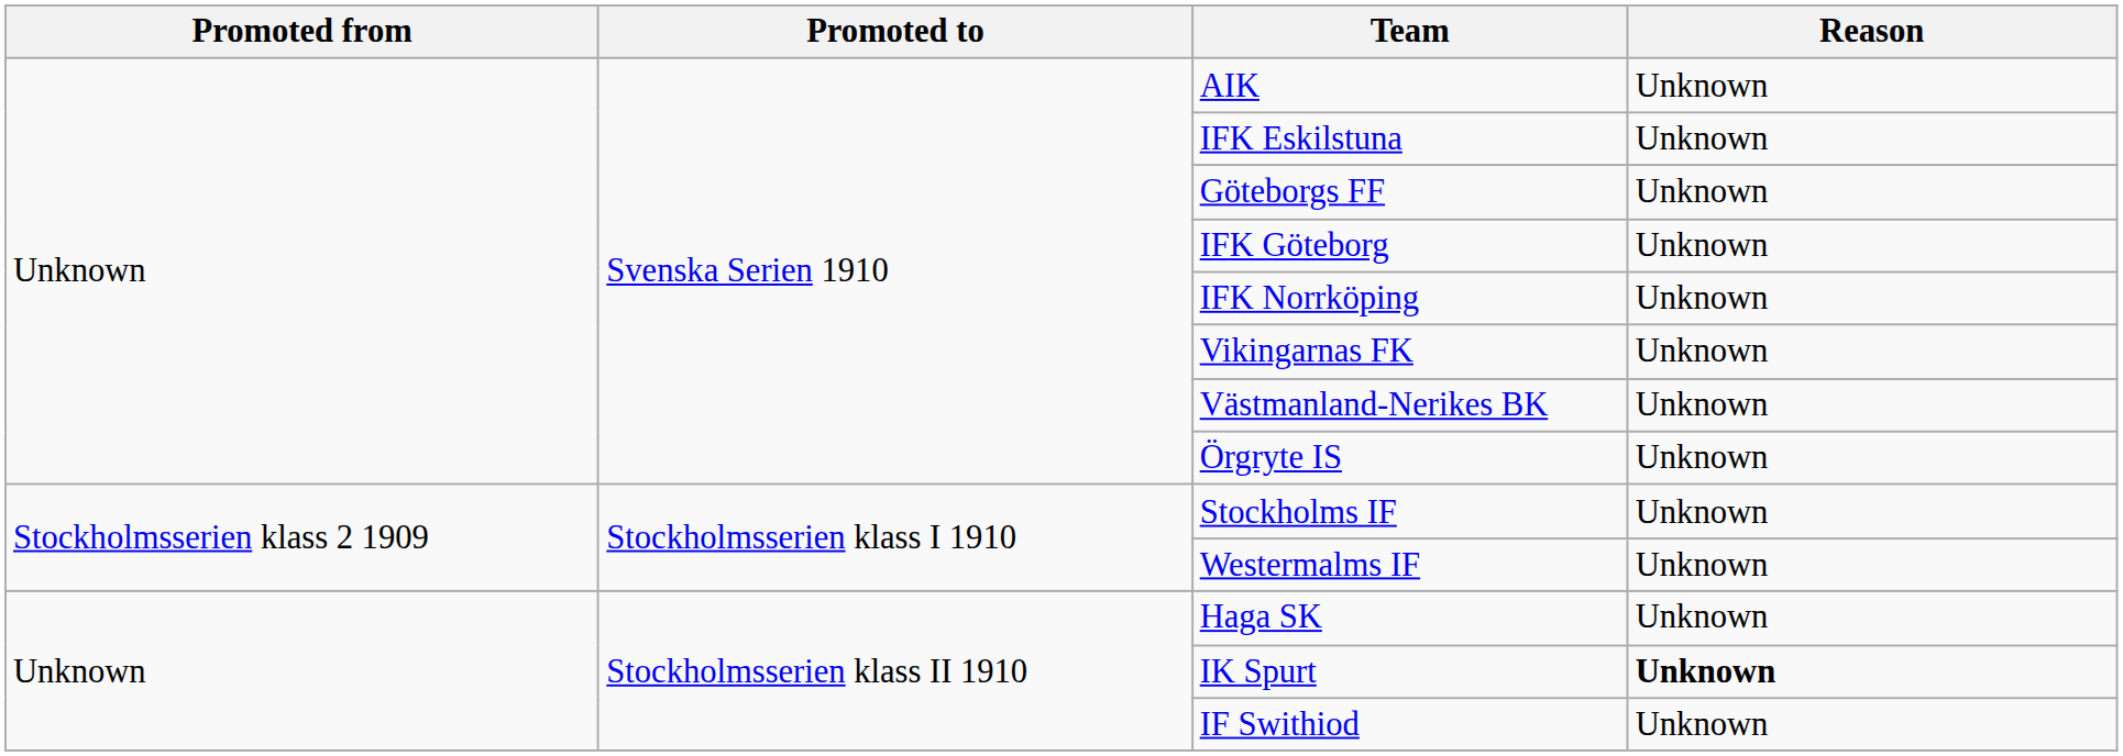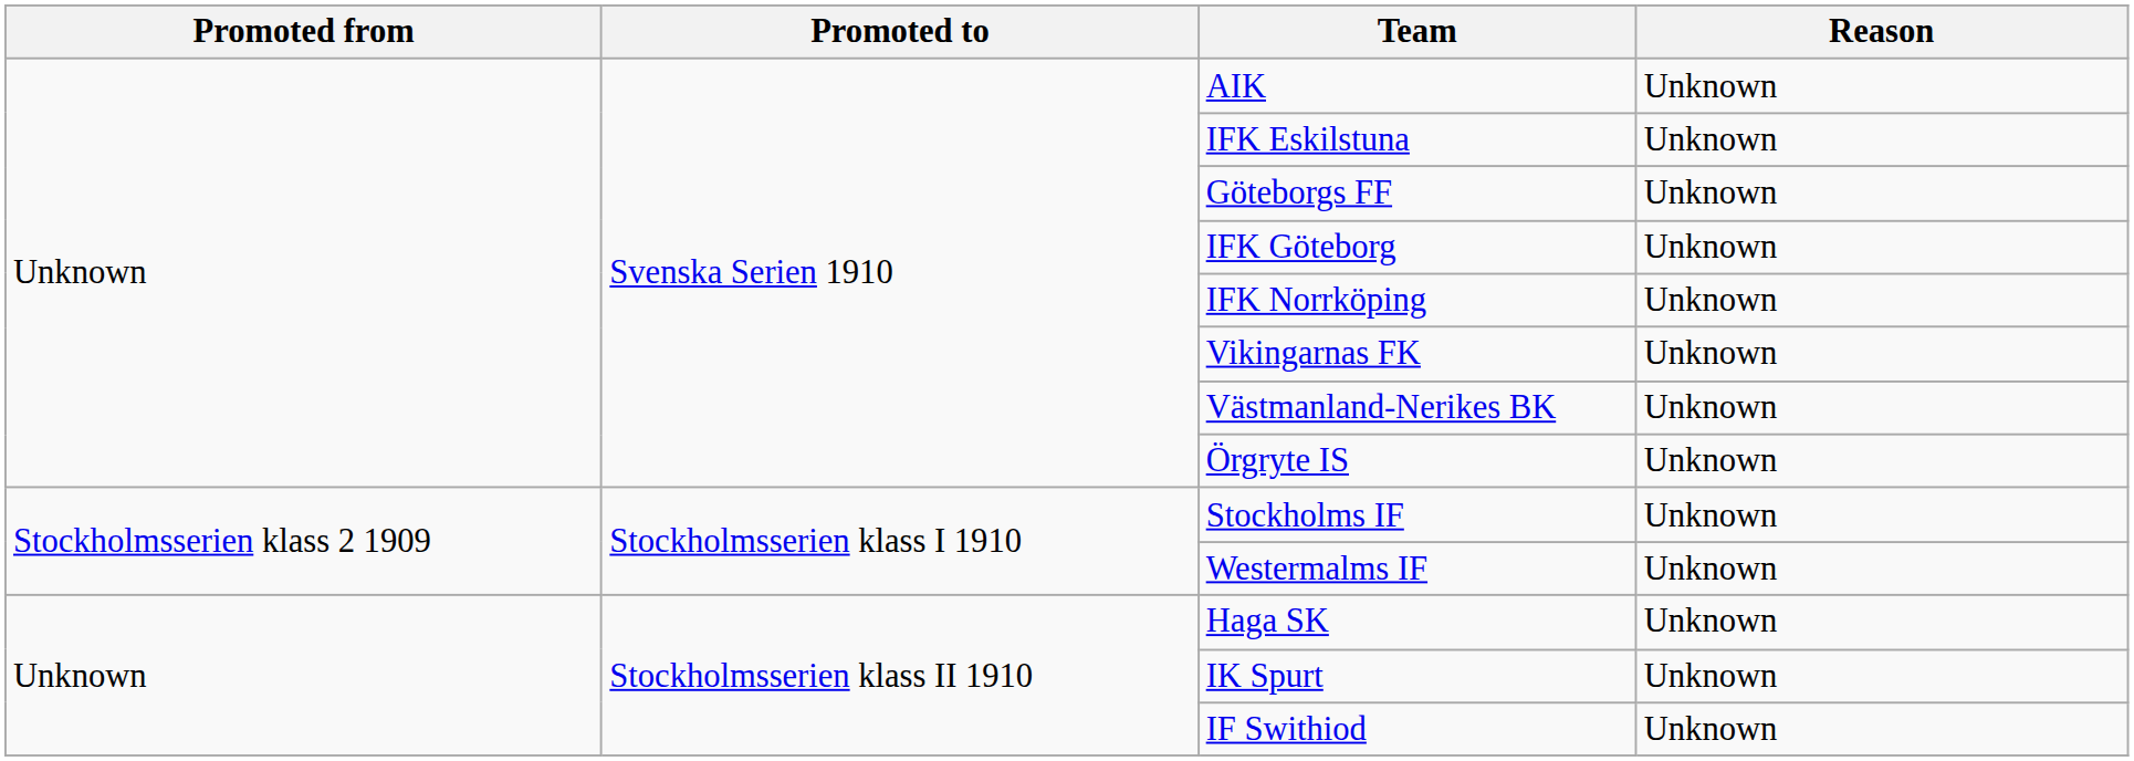IK Spurt | Reason: bold -> normal
